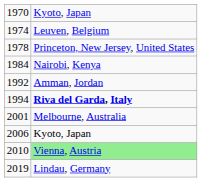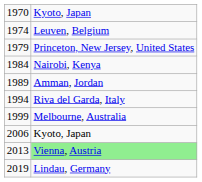row 3 | column 1: 1978 -> 1979
row 5 | column 1: 1992 -> 1989
row 6 | column 2: bold -> normal
row 7 | column 1: 2001 -> 1999
row 9 | column 1: 2010 -> 2013
